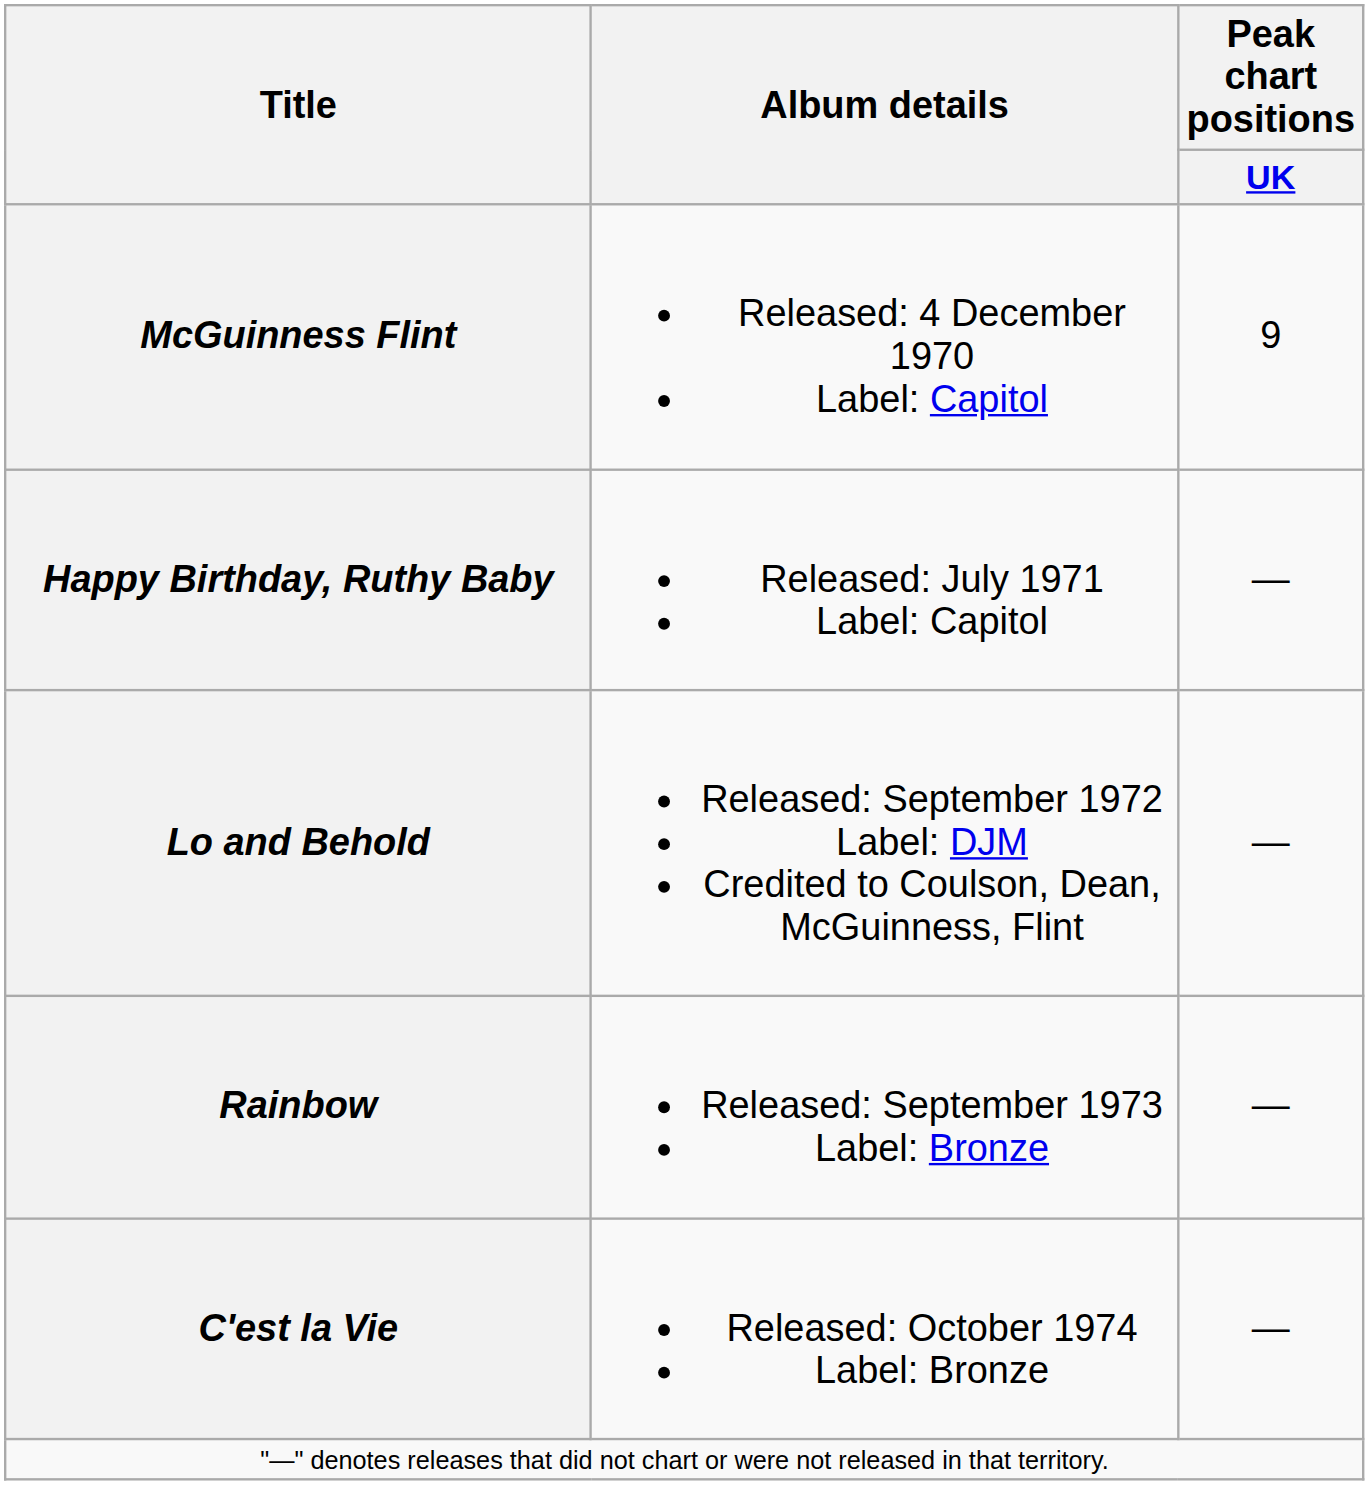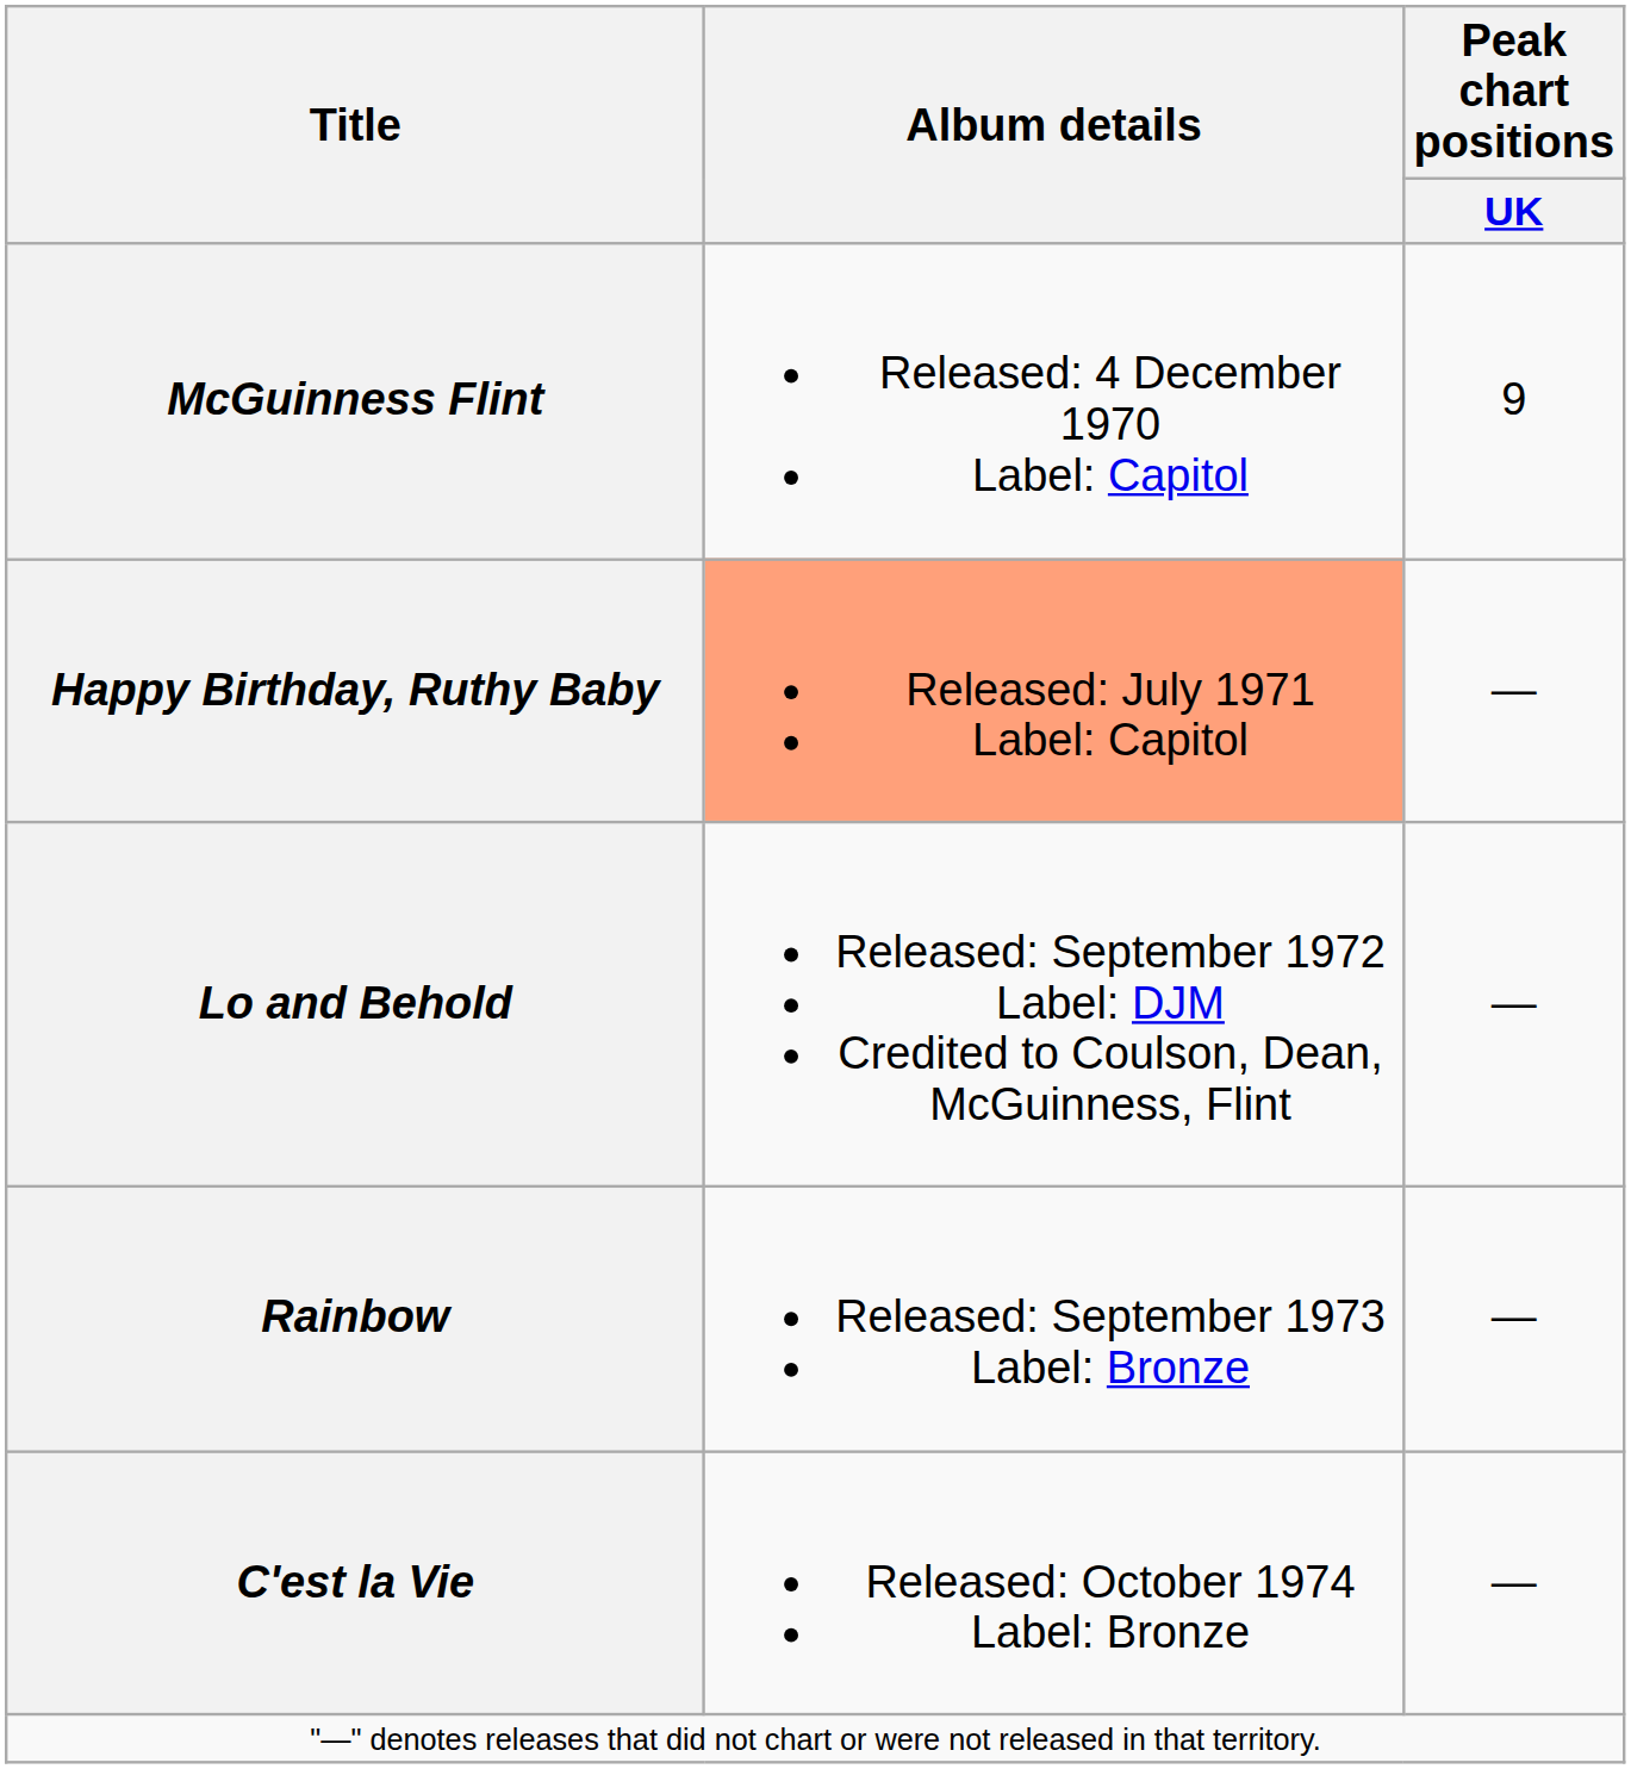Happy Birthday, Ruthy Baby | Album details: no background -> lightsalmon background
